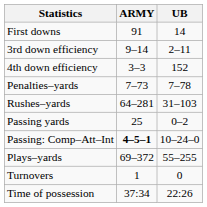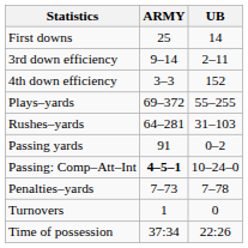First downs | ARMY: 91 -> 25
rows swapped: Plays–yards <-> Penalties–yards
Passing yards | ARMY: 25 -> 91
